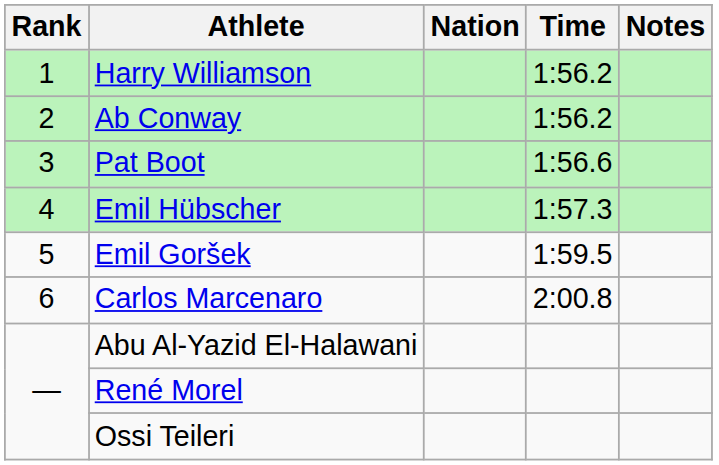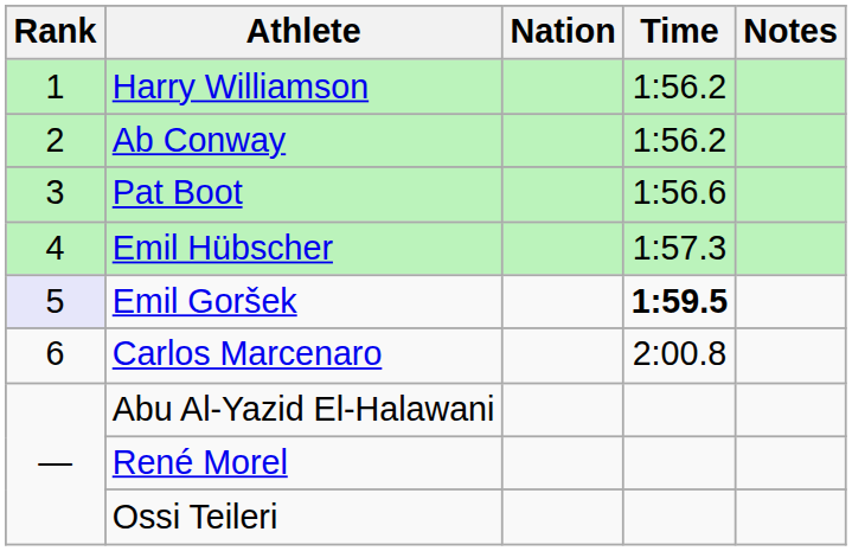Emil Goršek | Rank: no background -> lavender background
Emil Goršek | Time: normal -> bold
